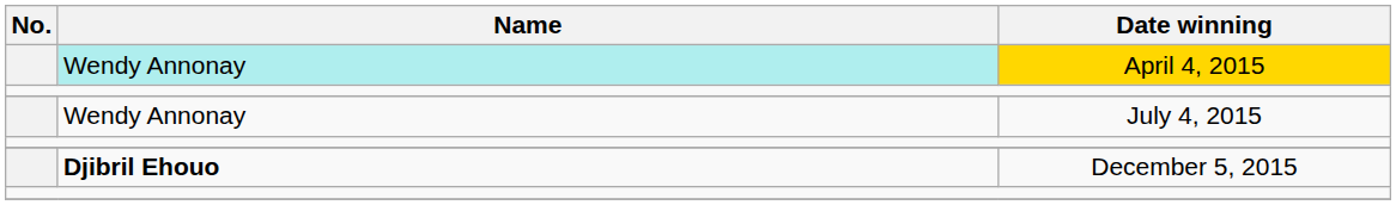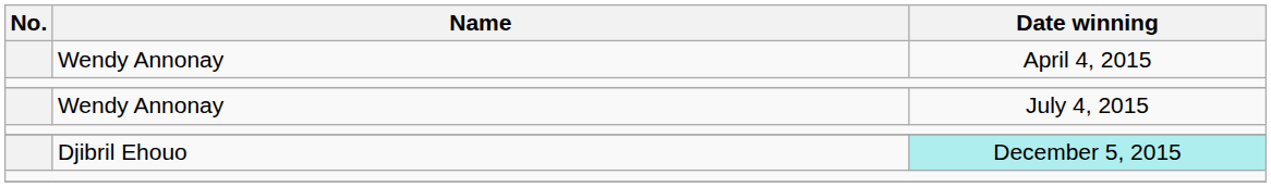April 4, 2015 | Name: paleturquoise background -> no background
April 4, 2015 | Date winning: gold background -> no background
December 5, 2015 | Name: bold -> normal
December 5, 2015 | Date winning: no background -> paleturquoise background
